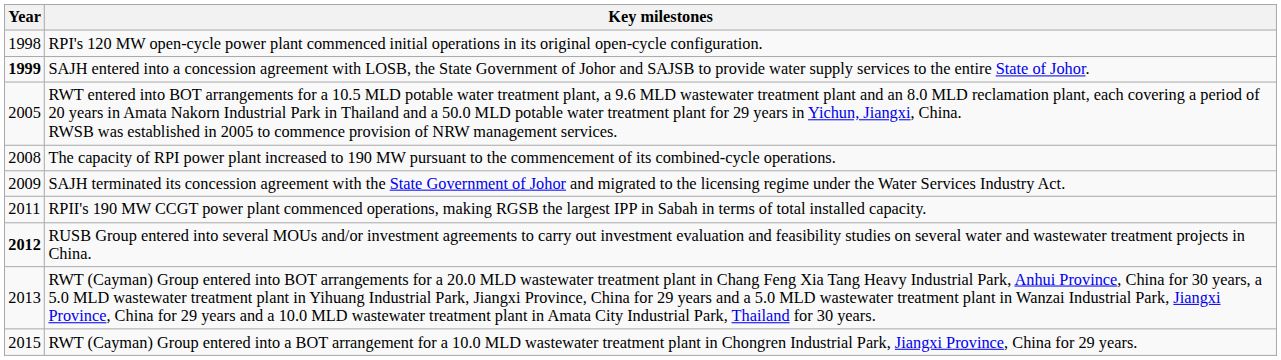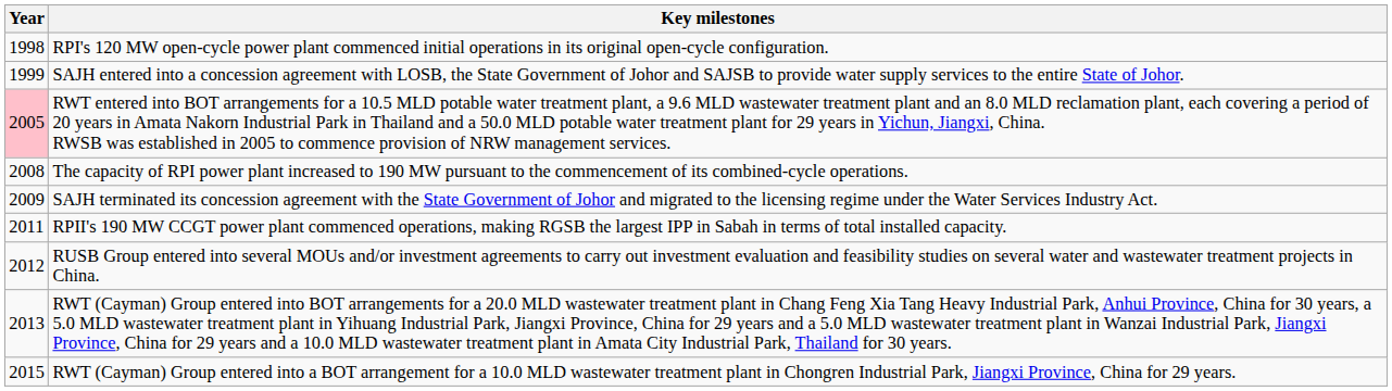row 3 | Year: bold -> normal
row 4 | Year: no background -> pink background
row 8 | Year: bold -> normal
